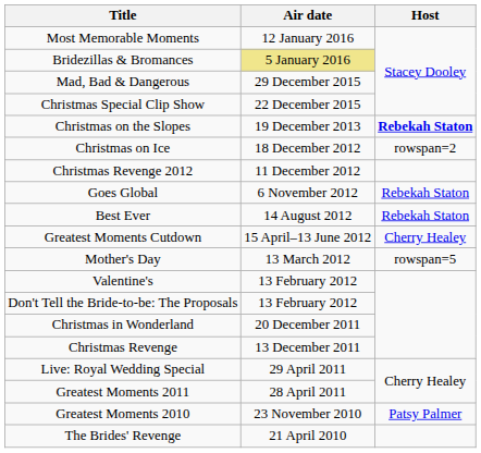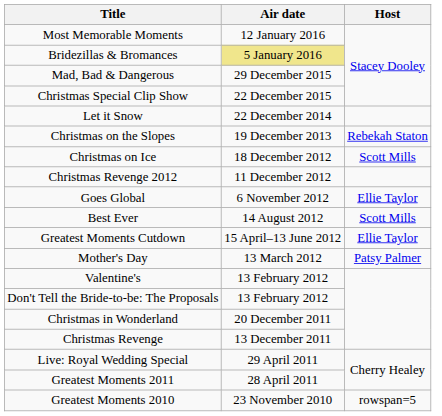+ row: Let it Snow | 22 December 2014
Christmas on the Slopes | Host: bold -> normal
Christmas on Ice | Host: rowspan=2 -> Scott Mills
Goes Global | Host: Rebekah Staton -> Ellie Taylor
Best Ever | Host: Rebekah Staton -> Scott Mills
Greatest Moments Cutdown | Host: Cherry Healey -> Ellie Taylor
Mother's Day | Host: rowspan=5 -> Patsy Palmer
Greatest Moments 2010 | Host: Patsy Palmer -> rowspan=5
- row: The Brides' Revenge | 21 April 2010
